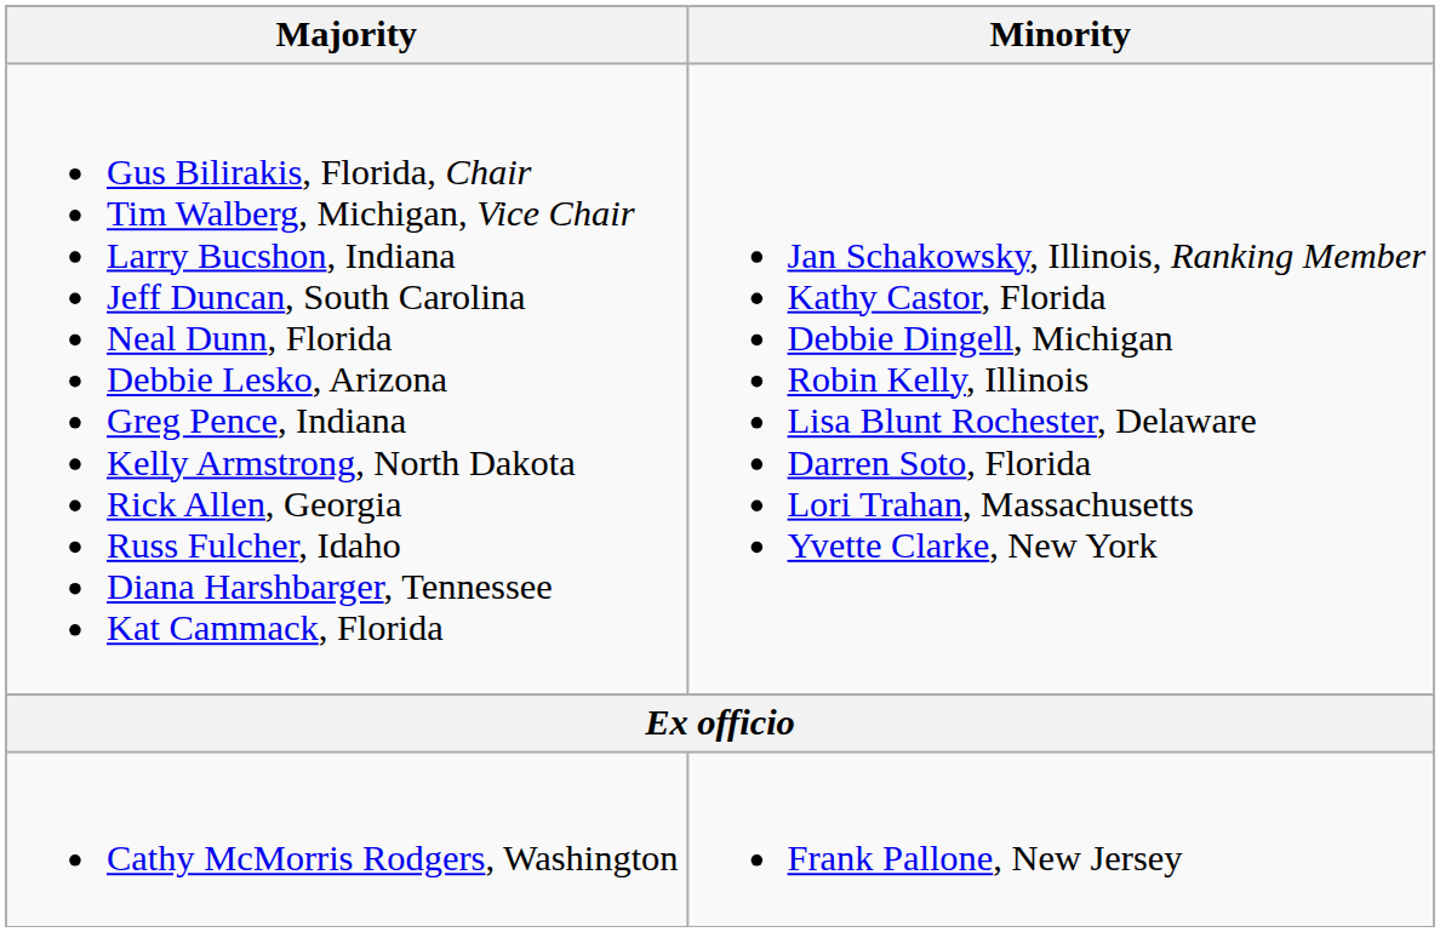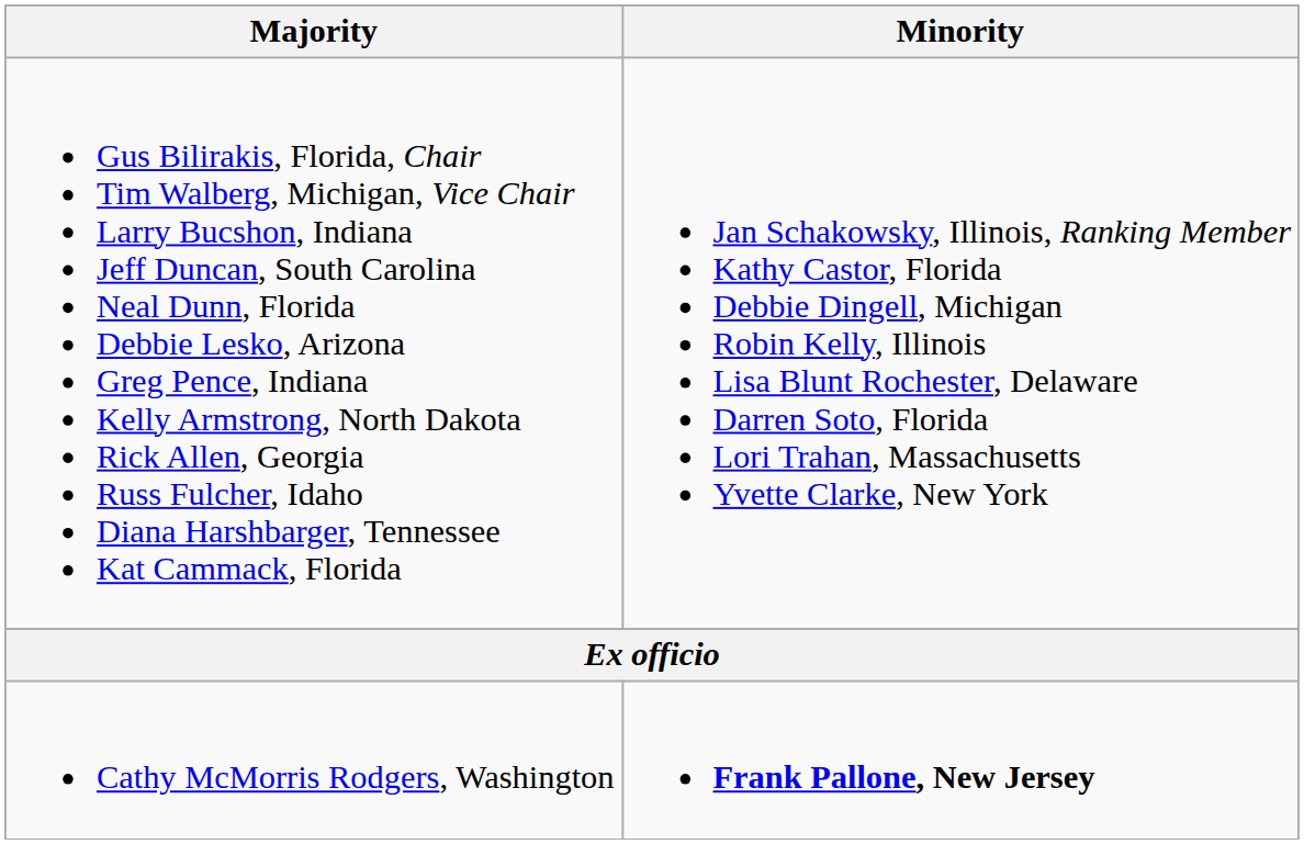Cathy McMorris Rodgers, Washington | Minority: normal -> bold
